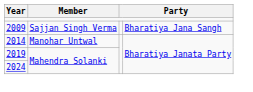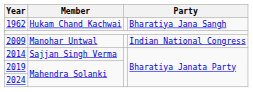+ row: 1962 | Hukam Chand Kachwai | Bharatiya Jana Sangh
2009 | Member: Sajjan Singh Verma -> Manohar Untwal
2009 | column 4: Bharatiya Jana Sangh -> Indian National Congress
2014 | Member: Manohar Untwal -> Sajjan Singh Verma
